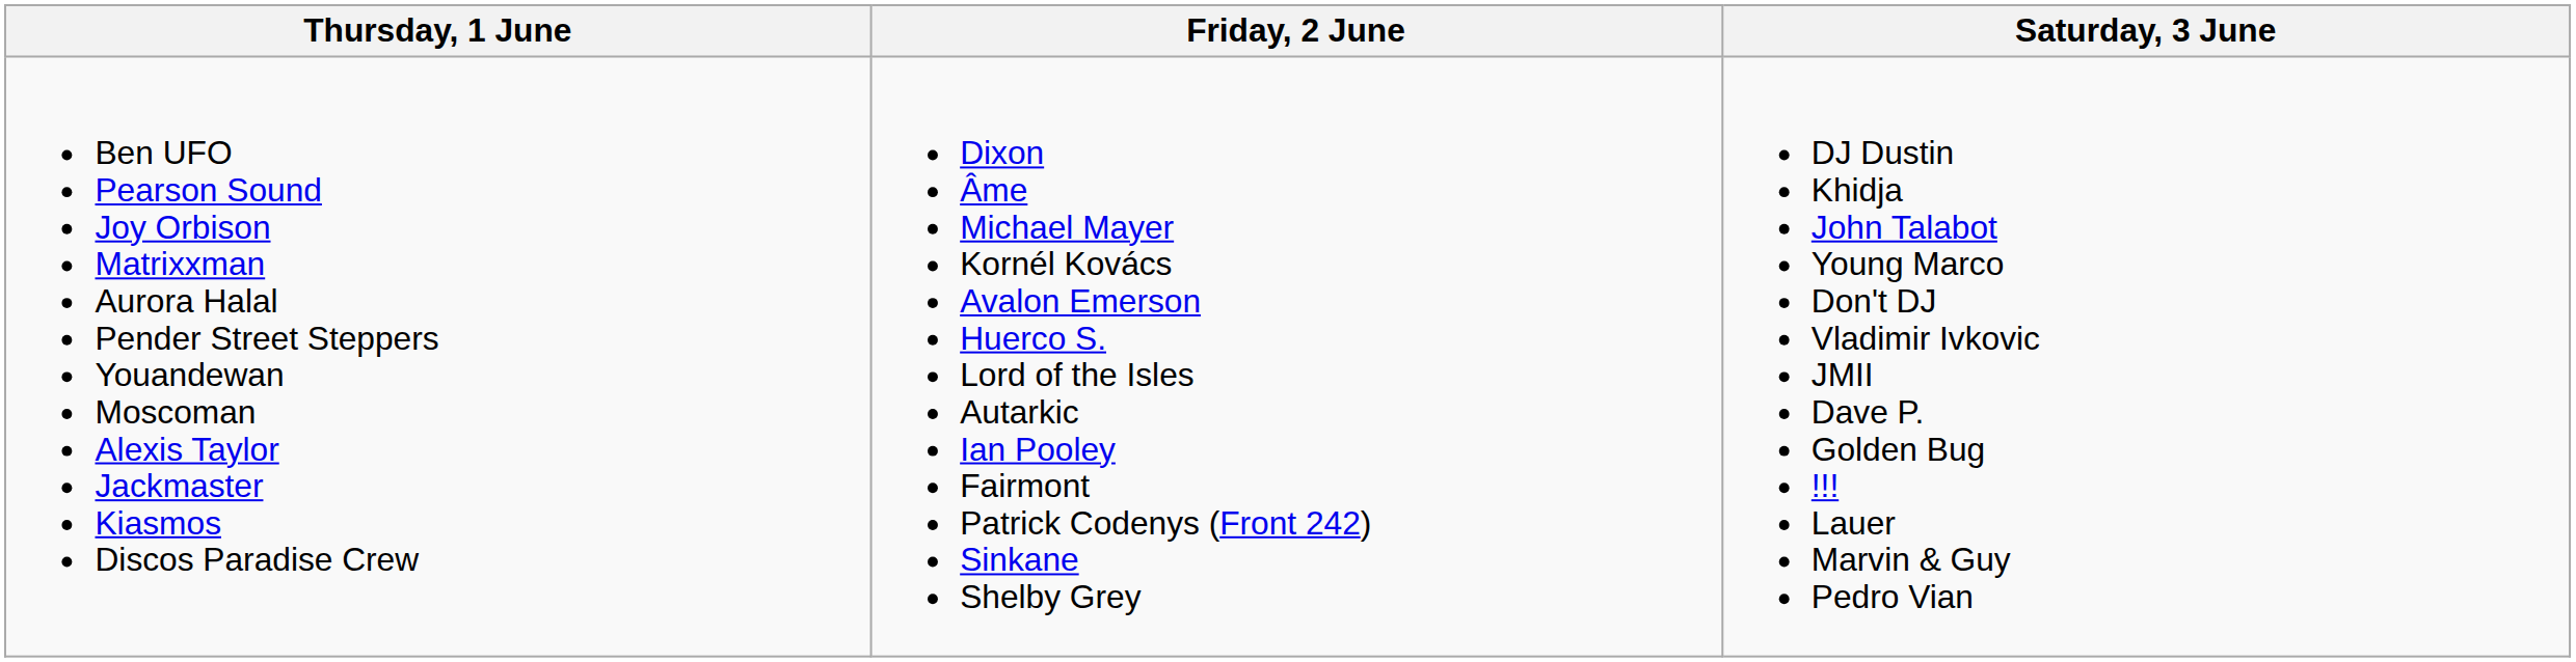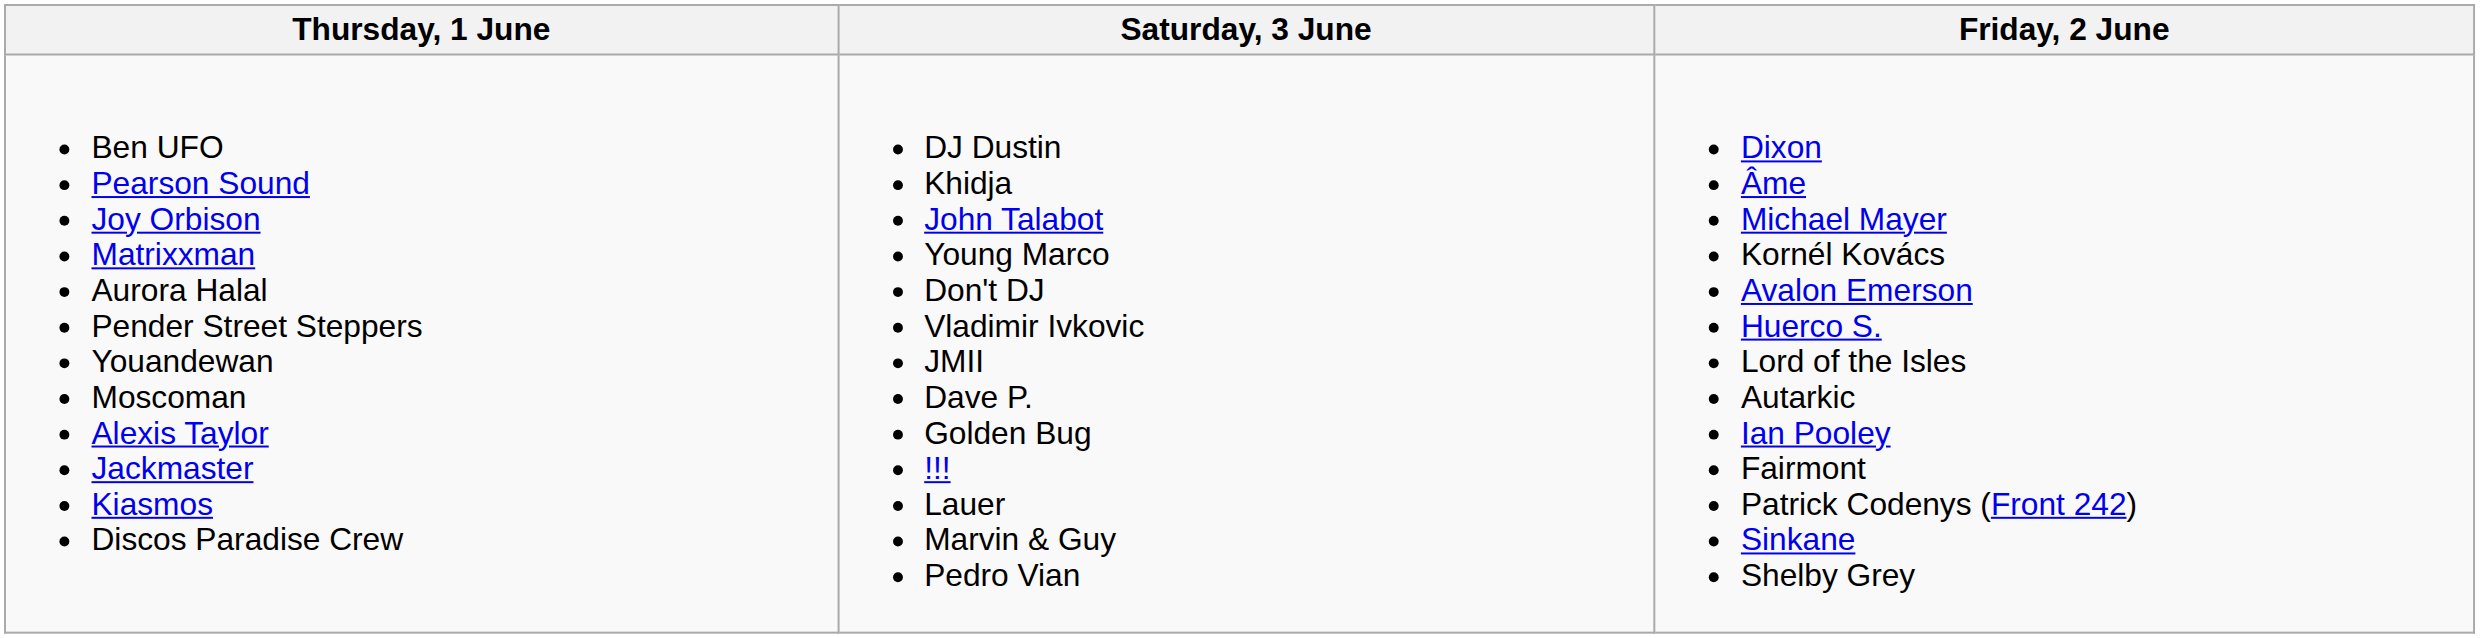columns swapped: Friday, 2 June <-> Saturday, 3 June
